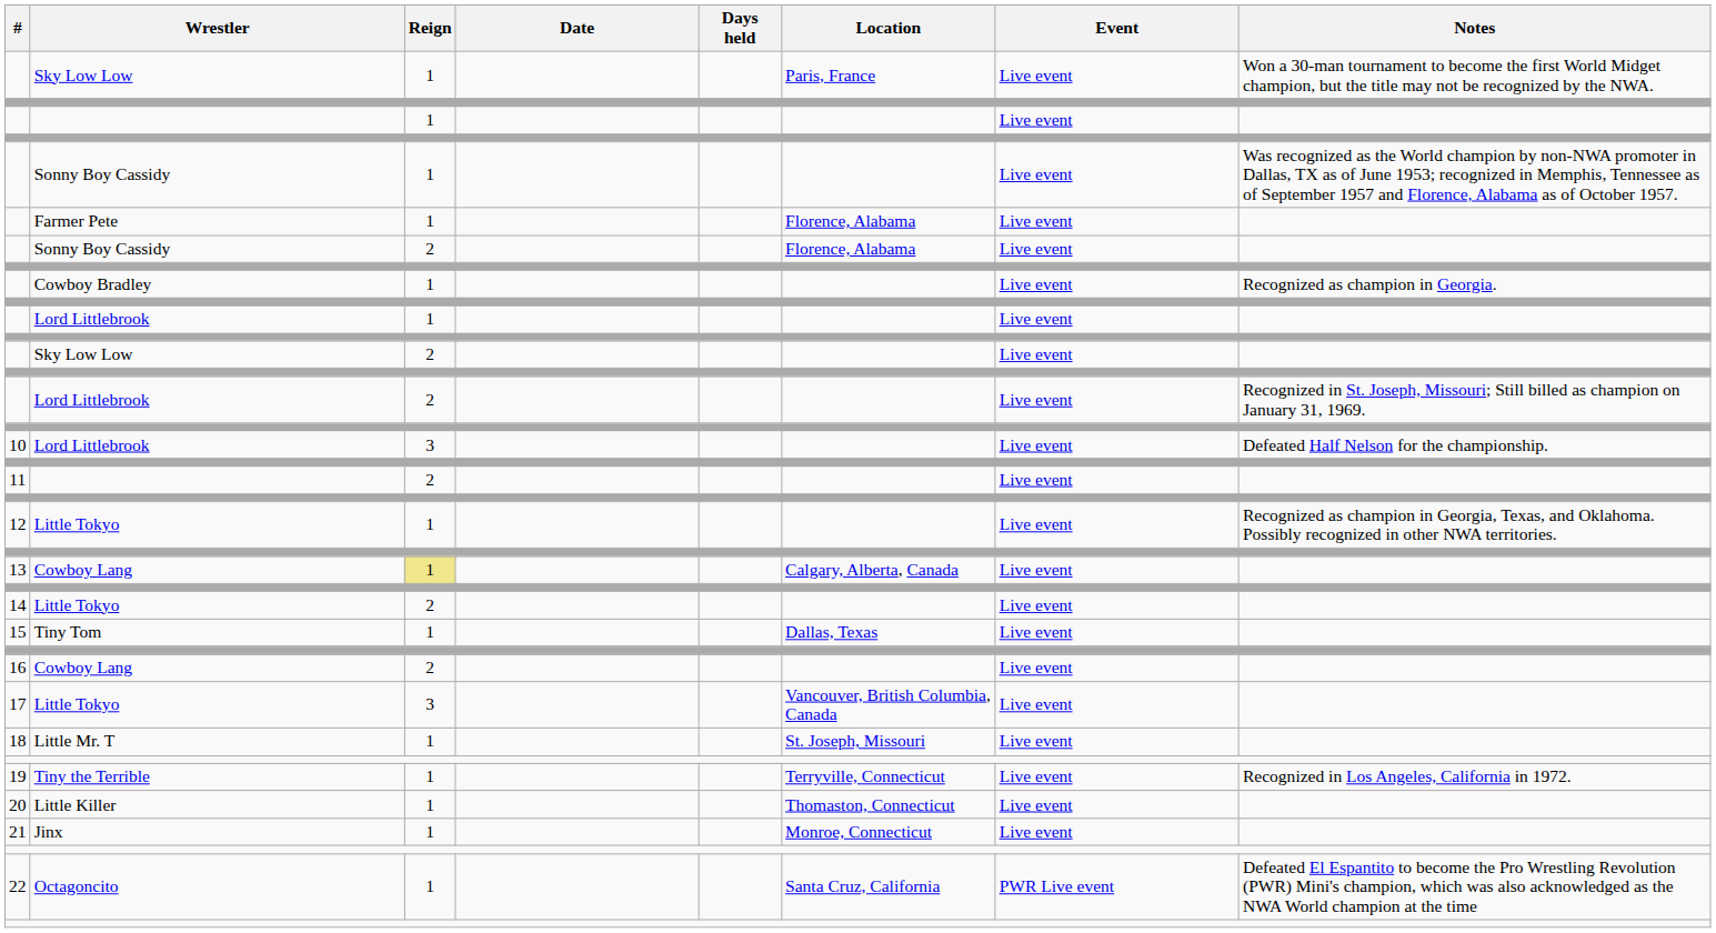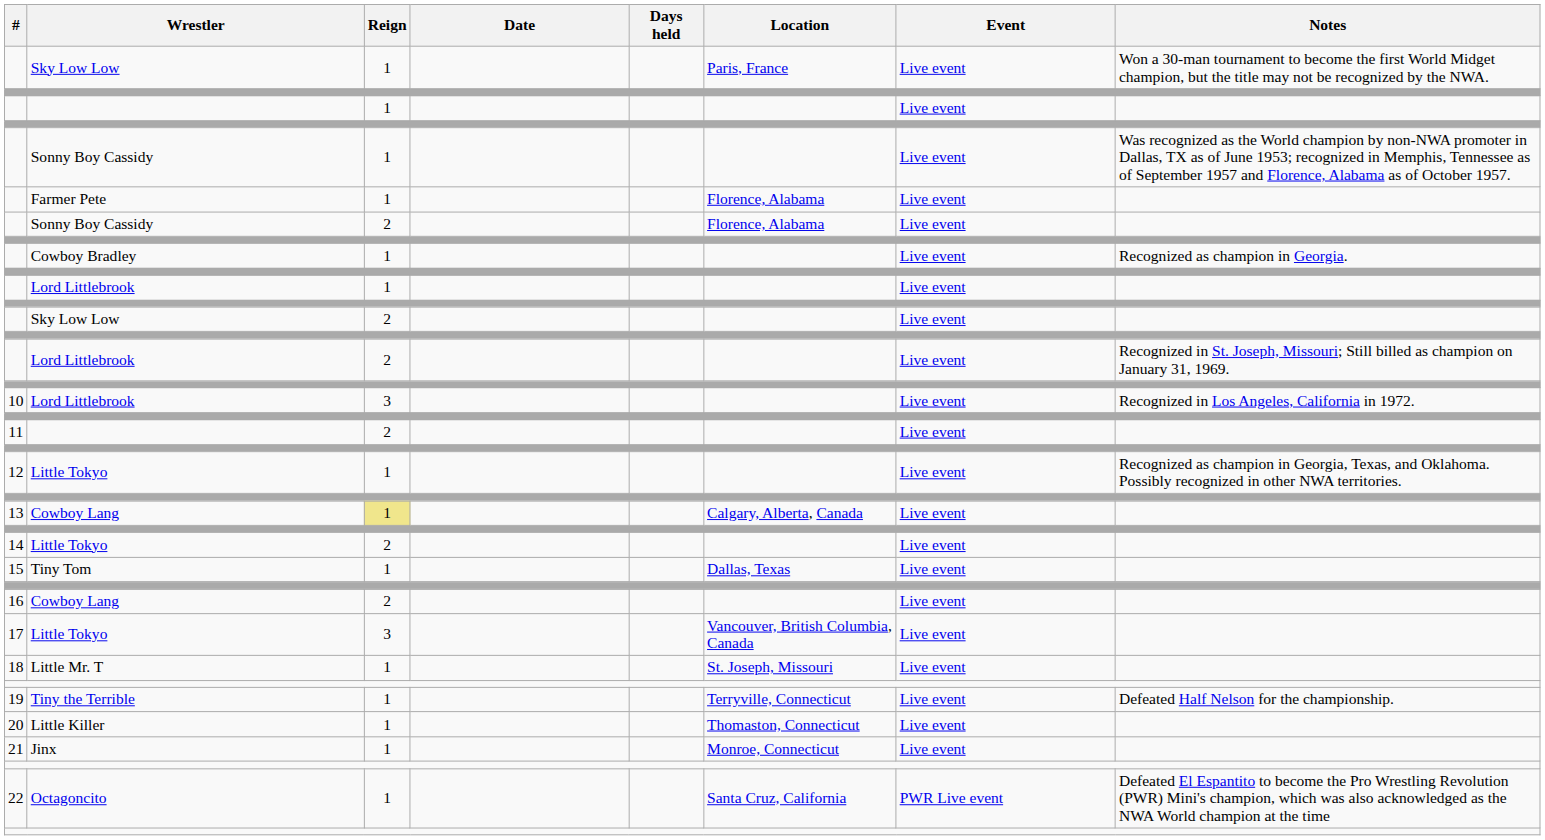10 | Notes: Defeated Half Nelson for the championship. -> Recognized in Los Angeles, California in 1972.
19 | Notes: Recognized in Los Angeles, California in 1972. -> Defeated Half Nelson for the championship.
